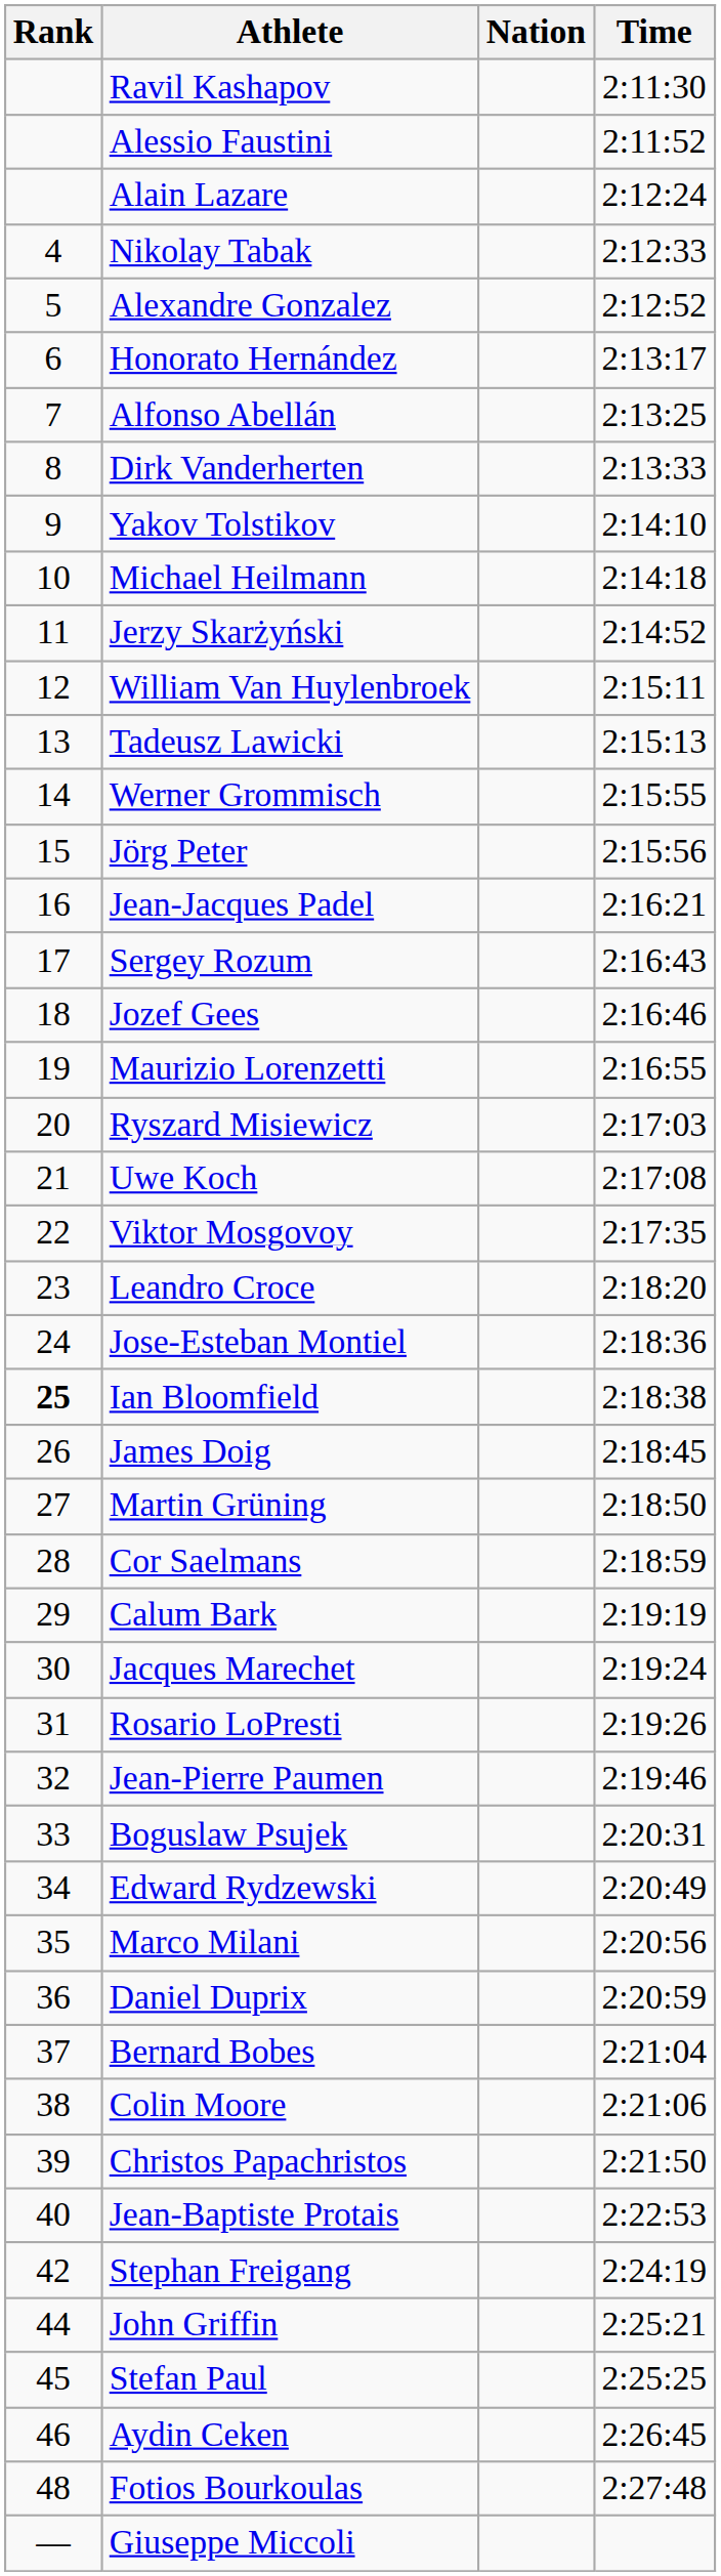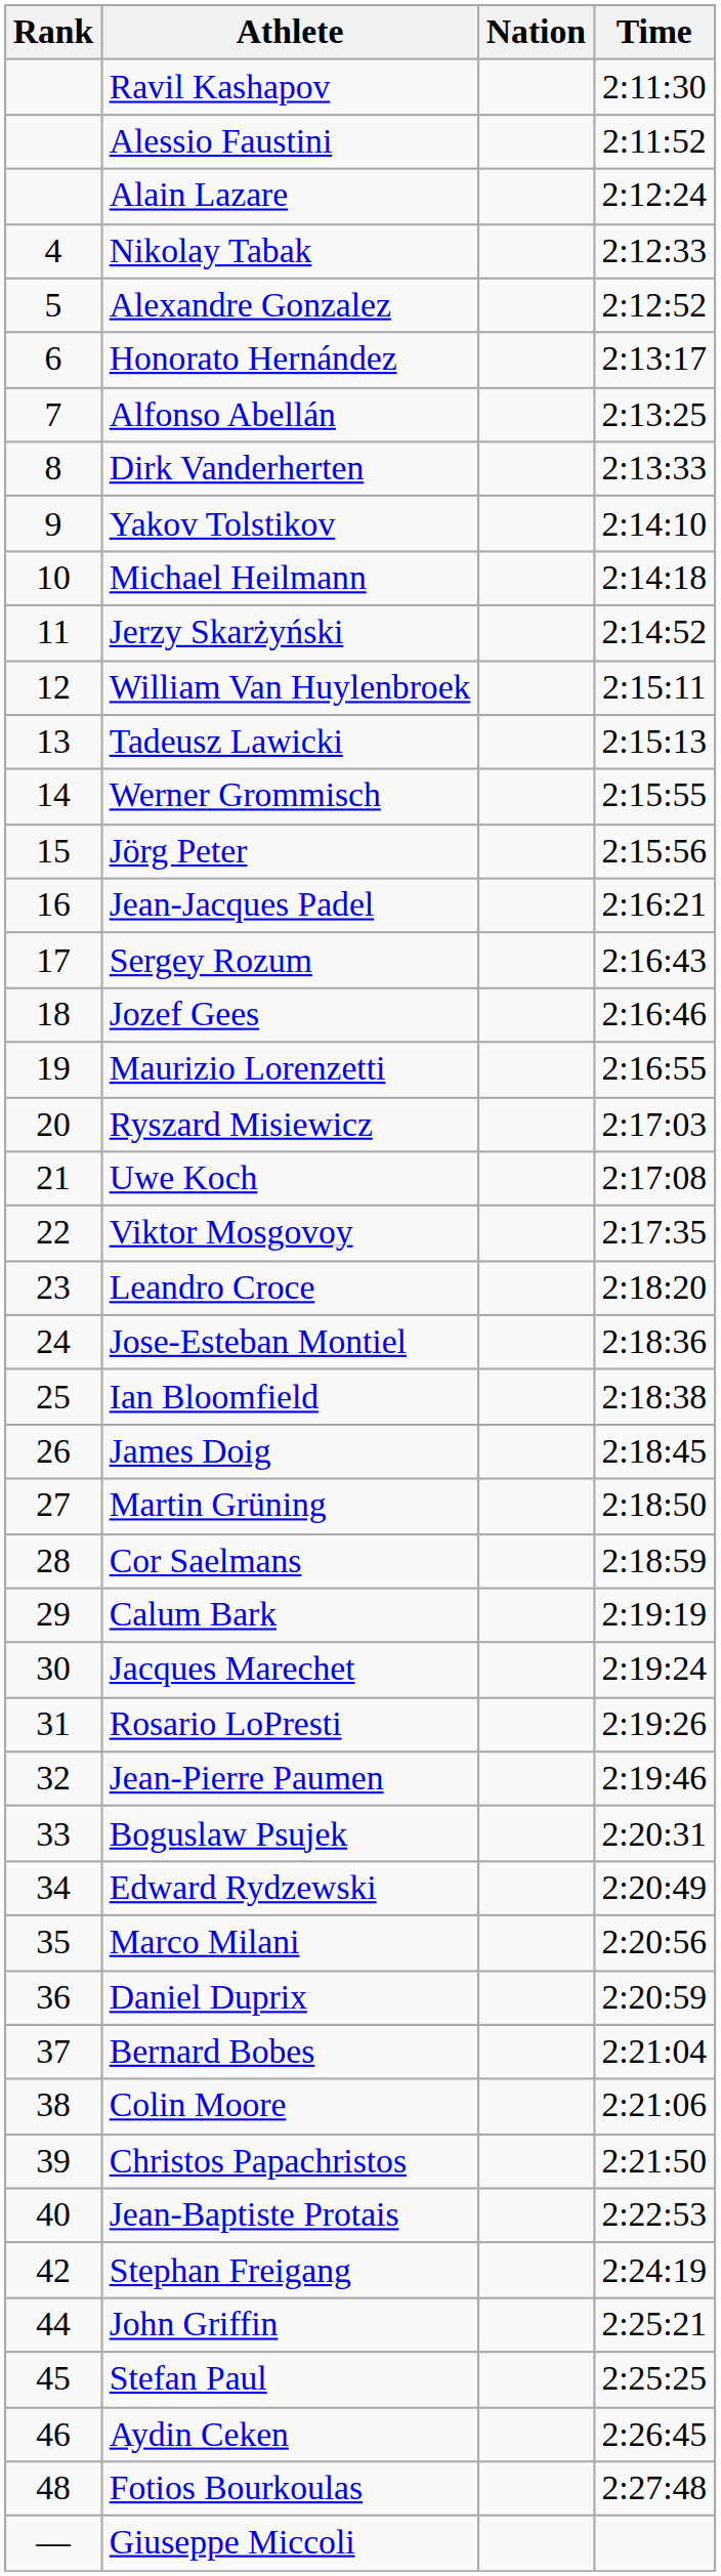Ian Bloomfield | Rank: bold -> normal
